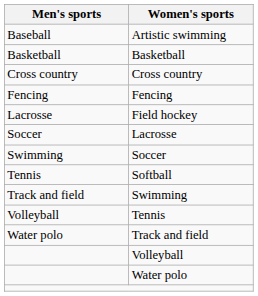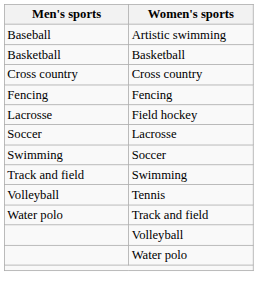- row: Tennis | Softball
